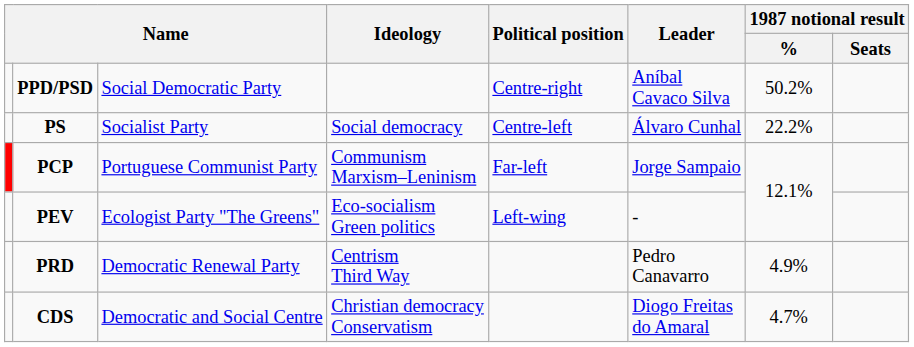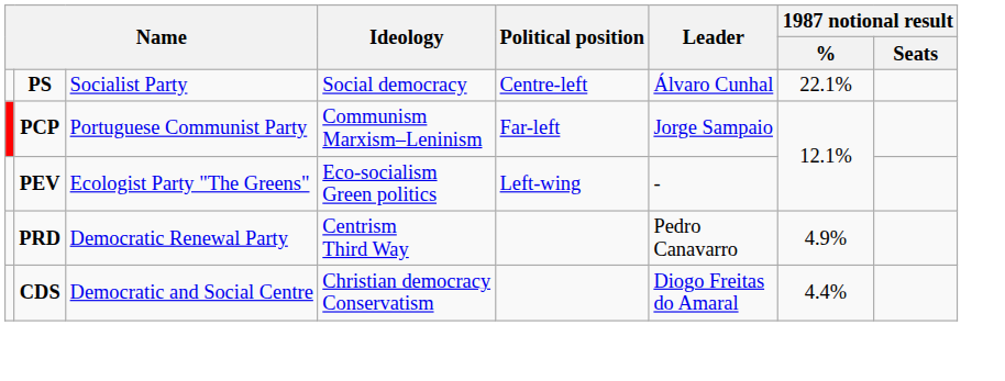- row: PPD/PSD | Social Democratic Party | Centre-right | Aníbal Cavaco Silva | 50.2%
PS | 1987 notional result / %: 22.2% -> 22.1%
CDS | 1987 notional result / %: 4.7% -> 4.4%
